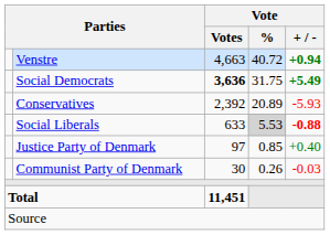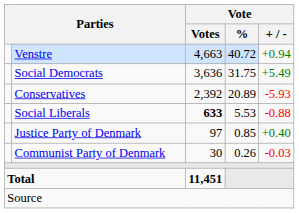Venstre | Vote / + / -: bold -> normal
Social Democrats | Vote / Votes: bold -> normal
Social Democrats | Vote / + / -: bold -> normal
Social Liberals | Vote / Votes: normal -> bold
Social Liberals | Vote / %: lightgrey background -> no background
Social Liberals | Vote / + / -: bold -> normal
